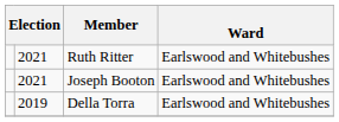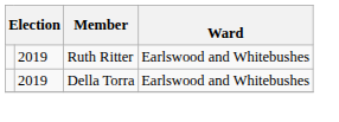Ruth Ritter | column 2: 2021 -> 2019
- row: 2021 | Joseph Booton | Earlswood and Whitebushes
